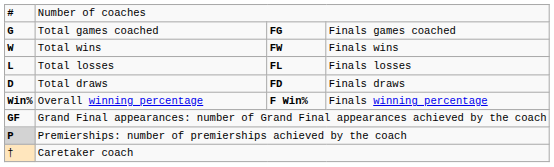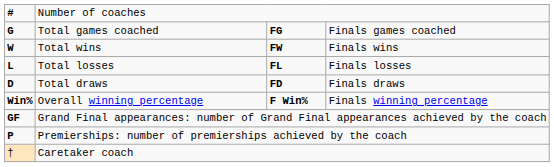Premierships: number of premierships achieved by the coach | column 1: lightgrey background -> no background
